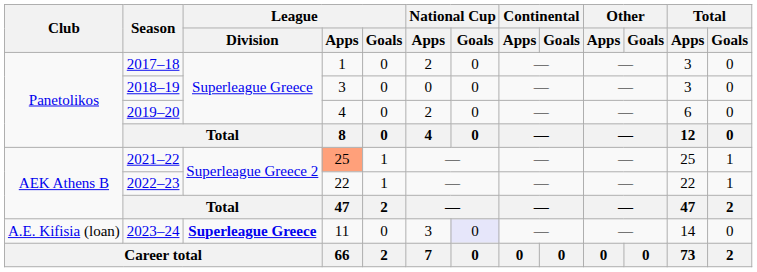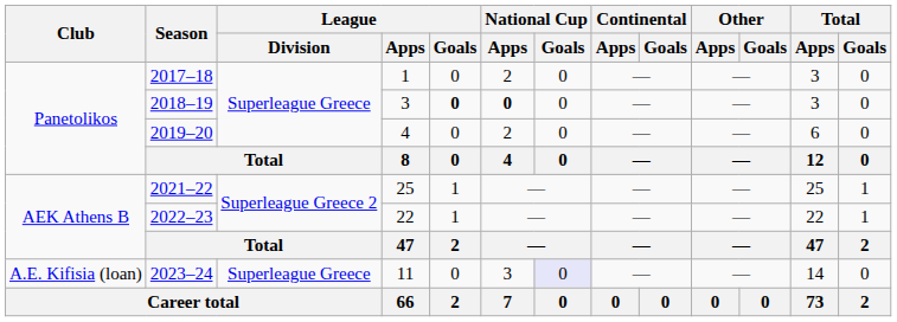2018–19 | League / Goals: normal -> bold
2018–19 | National Cup / Apps: normal -> bold
2021–22 | League / Apps: lightsalmon background -> no background
2023–24 | League / Division: bold -> normal
